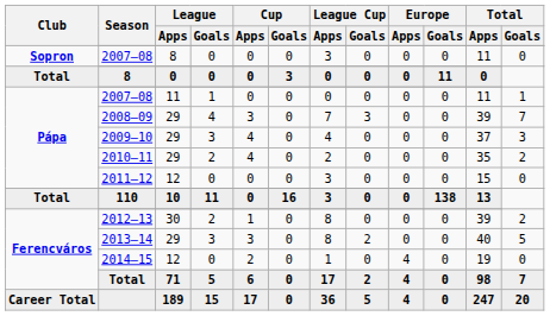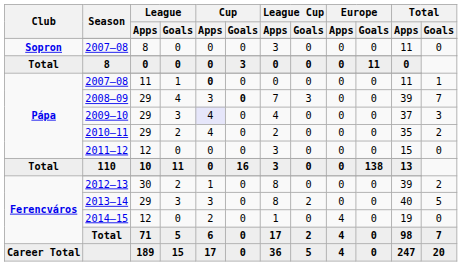Pápa / 2007–08 | Cup / Apps: normal -> bold
2008–09 | Cup / Goals: normal -> bold
2009–10 | Cup / Apps: no background -> lavender background
